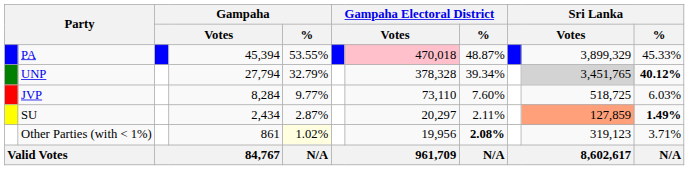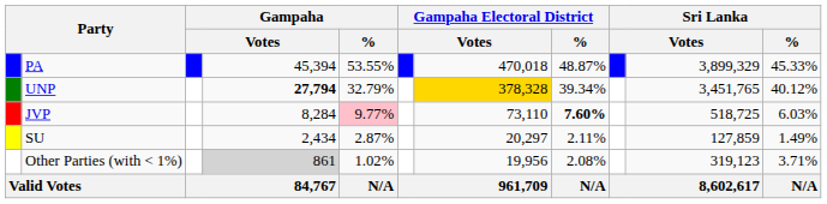PA | column 7: pink background -> no background
UNP | column 4: normal -> bold
UNP | column 7: no background -> gold background
UNP | column 10: lightgrey background -> no background
UNP | Sri Lanka / %: bold -> normal
JVP | Gampaha / %: no background -> pink background
JVP | Gampaha Electoral District / %: normal -> bold
SU | column 10: lightsalmon background -> no background
SU | Sri Lanka / %: bold -> normal
Other Parties (with < 1%) | column 4: no background -> lightgrey background
Other Parties (with < 1%) | Gampaha / %: lightyellow background -> no background
Other Parties (with < 1%) | Gampaha Electoral District / %: bold -> normal
